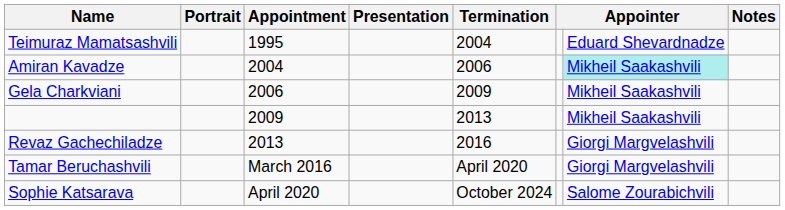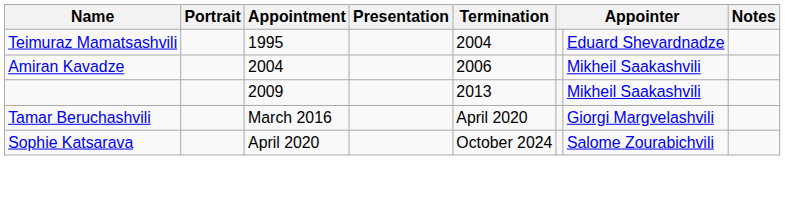Amiran Kavadze | column 7: paleturquoise background -> no background
- row: Gela Charkviani | 2006 | 2009 | Mikheil Saakashvili
- row: Revaz Gachechiladze | 2013 | 2016 | Giorgi Margvelashvili
